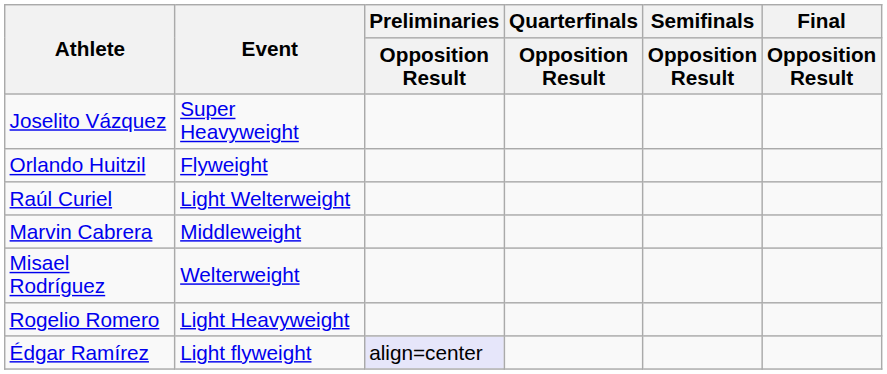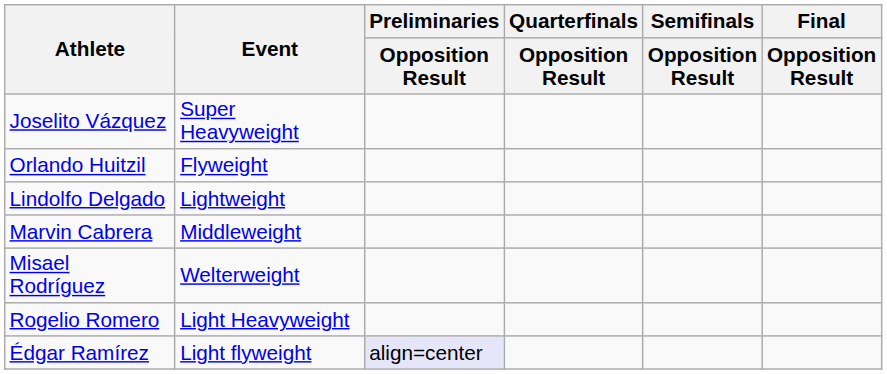+ row: Lindolfo Delgado | Lightweight
- row: Raúl Curiel | Light Welterweight
